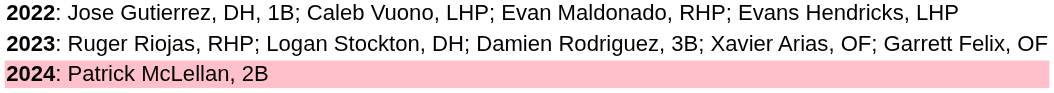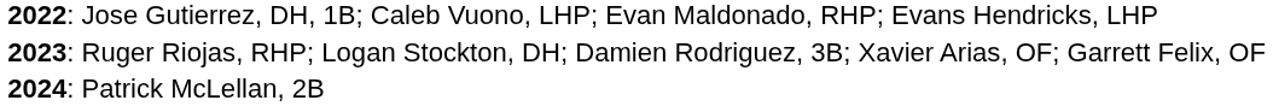row 3 | column 1: pink background -> no background
